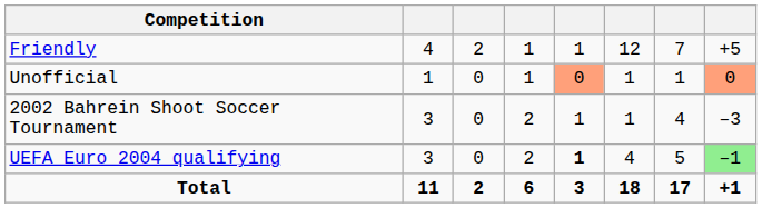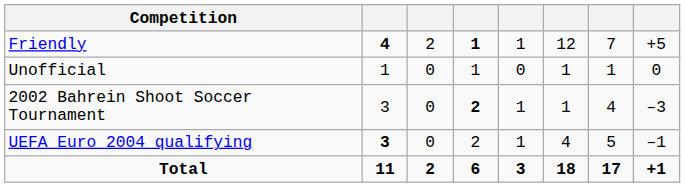Friendly | column 2: normal -> bold
Friendly | column 4: normal -> bold
Unofficial | column 5: lightsalmon background -> no background
Unofficial | column 8: lightsalmon background -> no background
2002 Bahrein Shoot Soccer Tournament | column 4: normal -> bold
UEFA Euro 2004 qualifying | column 2: normal -> bold
UEFA Euro 2004 qualifying | column 5: bold -> normal
UEFA Euro 2004 qualifying | column 8: lightgreen background -> no background
